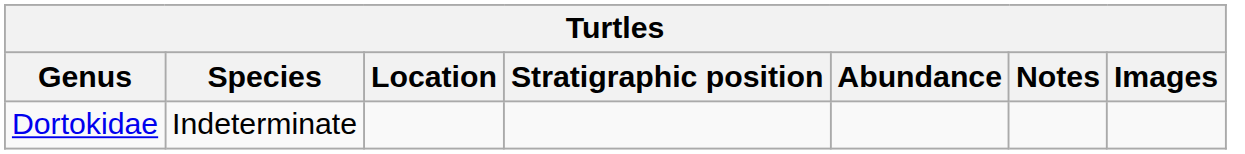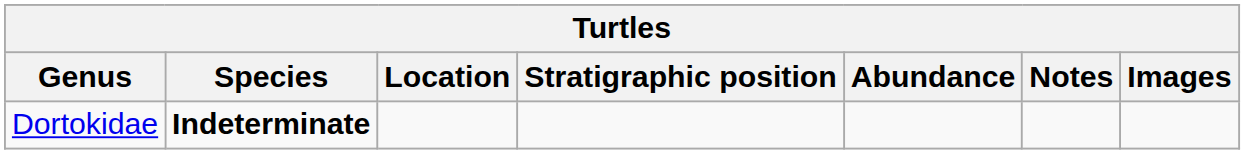Dortokidae | Species: normal -> bold
